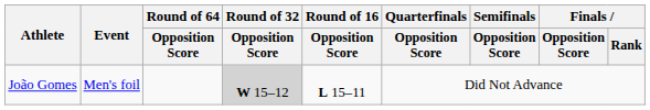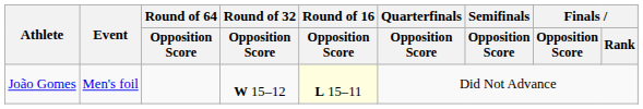João Gomes | Round of 32 / Opposition Score: lightgrey background -> no background
João Gomes | Round of 16 / Opposition Score: no background -> lightyellow background
